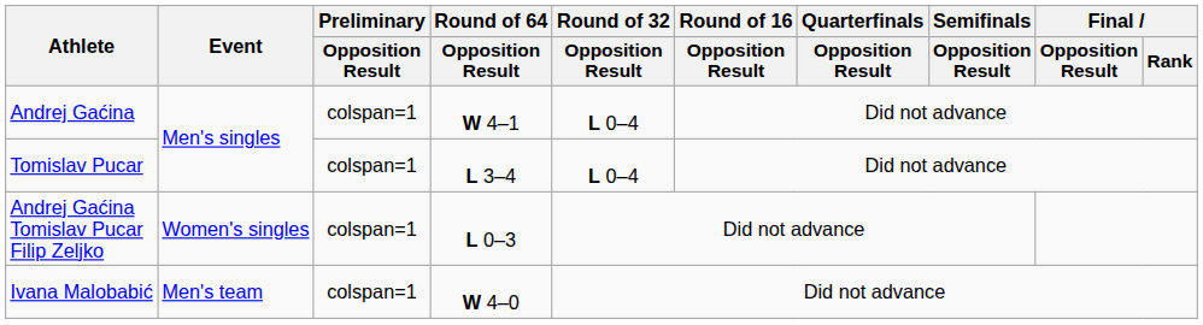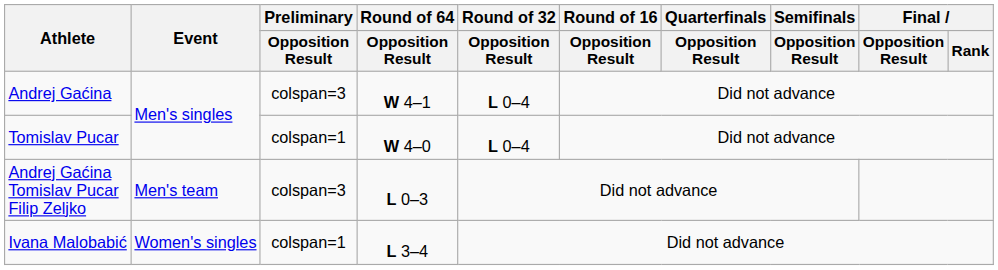Andrej Gaćina | Preliminary / Opposition Result: colspan=1 -> colspan=3
Tomislav Pucar | Round of 64 / Opposition Result: L 3–4 -> W 4–0
Andrej Gaćina Tomislav Pucar Filip Zeljko | Event: Women's singles -> Men's team
Andrej Gaćina Tomislav Pucar Filip Zeljko | Preliminary / Opposition Result: colspan=1 -> colspan=3
Ivana Malobabić | Event: Men's team -> Women's singles
Ivana Malobabić | Round of 64 / Opposition Result: W 4–0 -> L 3–4
